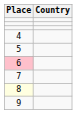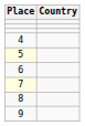row 6 | Place: no background -> lightyellow background
row 7 | Place: pink background -> no background
row 8 | Place: no background -> lightyellow background
row 9 | Place: lightyellow background -> no background
